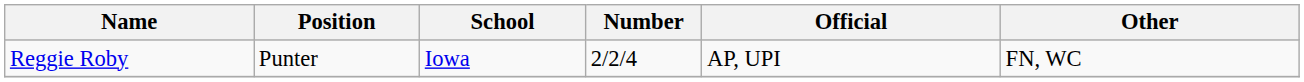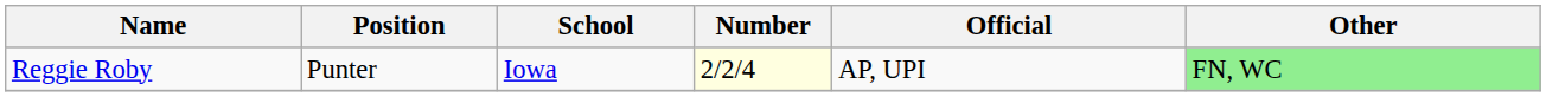Reggie Roby | Number: no background -> lightyellow background
Reggie Roby | Other: no background -> lightgreen background
